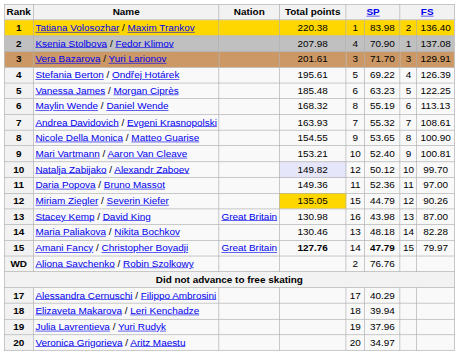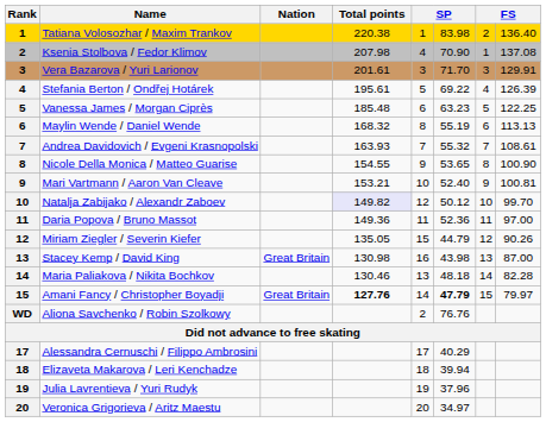Miriam Ziegler / Severin Kiefer | Total points: gold background -> no background
